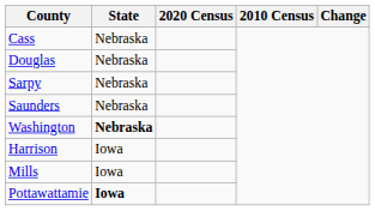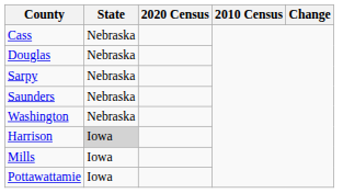Washington | State: bold -> normal
Harrison | State: no background -> lightgrey background
Pottawattamie | State: bold -> normal
